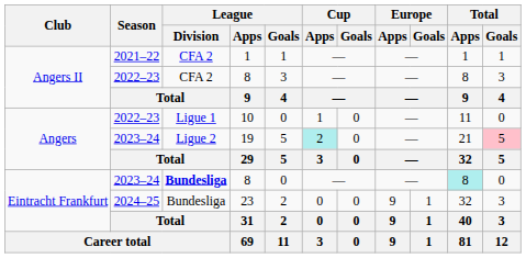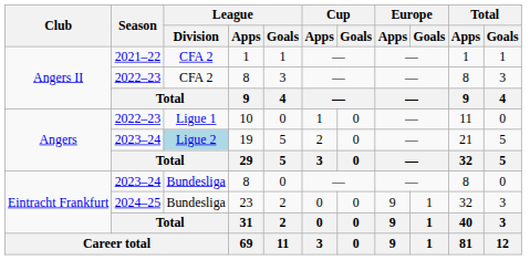19 | League / Division: no background -> lightblue background
19 | Cup / Apps: paleturquoise background -> no background
19 | Total / Goals: pink background -> no background
2023–24 / 8 | League / Division: bold -> normal
2023–24 / 8 | Total / Apps: paleturquoise background -> no background
